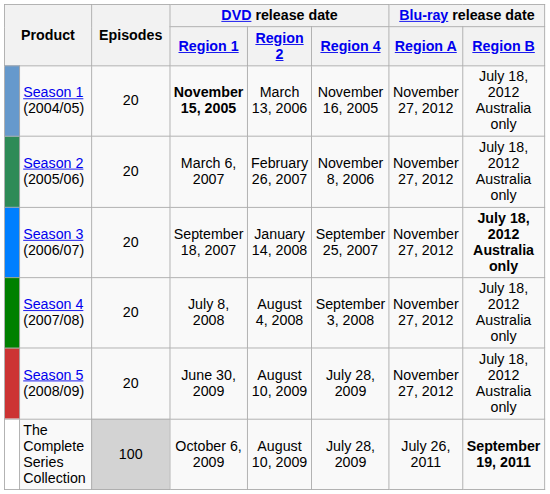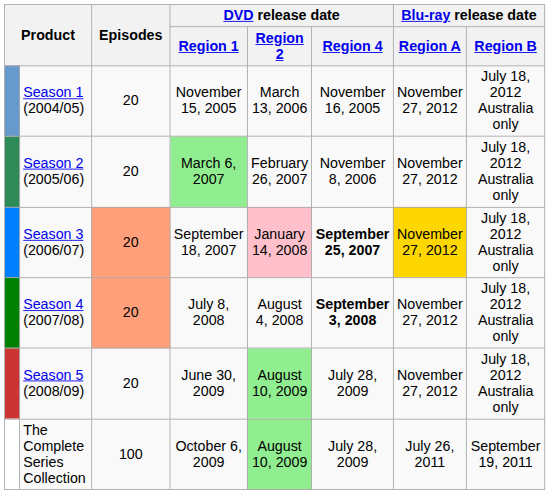Season 1 (2004/05) | DVD release date / Region 1: bold -> normal
Season 2 (2005/06) | DVD release date / Region 1: no background -> lightgreen background
Season 3 (2006/07) | Episodes: no background -> lightsalmon background
Season 3 (2006/07) | DVD release date / Region 2: no background -> pink background
Season 3 (2006/07) | DVD release date / Region 4: normal -> bold
Season 3 (2006/07) | Blu-ray release date / Region A: no background -> gold background
Season 3 (2006/07) | Blu-ray release date / Region B: bold -> normal
Season 4 (2007/08) | Episodes: no background -> lightsalmon background
Season 4 (2007/08) | DVD release date / Region 4: normal -> bold
Season 5 (2008/09) | DVD release date / Region 2: no background -> lightgreen background
The Complete Series Collection | Episodes: lightgrey background -> no background
The Complete Series Collection | DVD release date / Region 2: no background -> lightgreen background
The Complete Series Collection | Blu-ray release date / Region B: bold -> normal
